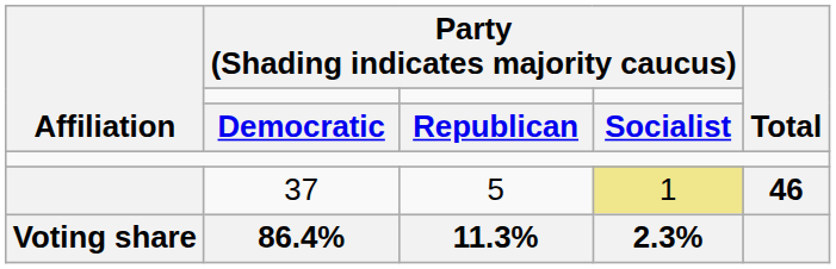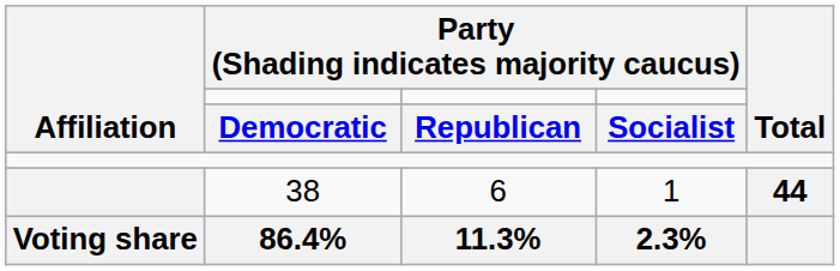row 5 | column 2: 37 -> 38
row 5 | column 3: 5 -> 6
row 5 | column 4: khaki background -> no background
row 5 | Total: 46 -> 44
